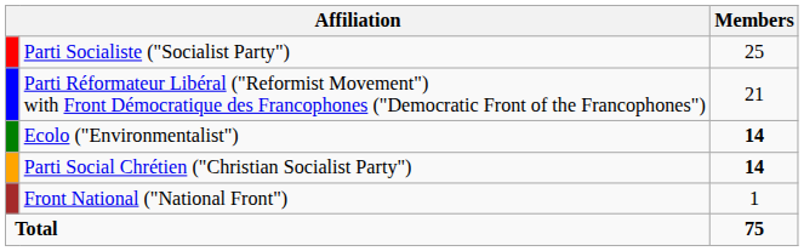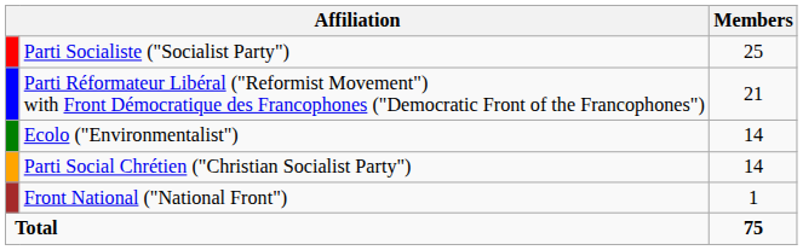Ecolo ("Environmentalist") | Members: bold -> normal
Parti Social Chrétien ("Christian Socialist Party") | Members: bold -> normal
